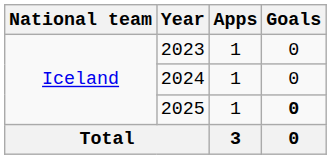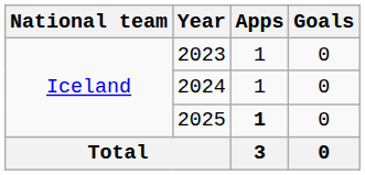2025 | Apps: normal -> bold
2025 | Goals: bold -> normal
